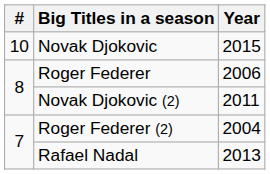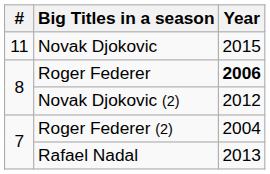Novak Djokovic | #: 10 -> 11
Roger Federer | Year: normal -> bold
Novak Djokovic (2) | Year: 2011 -> 2012
